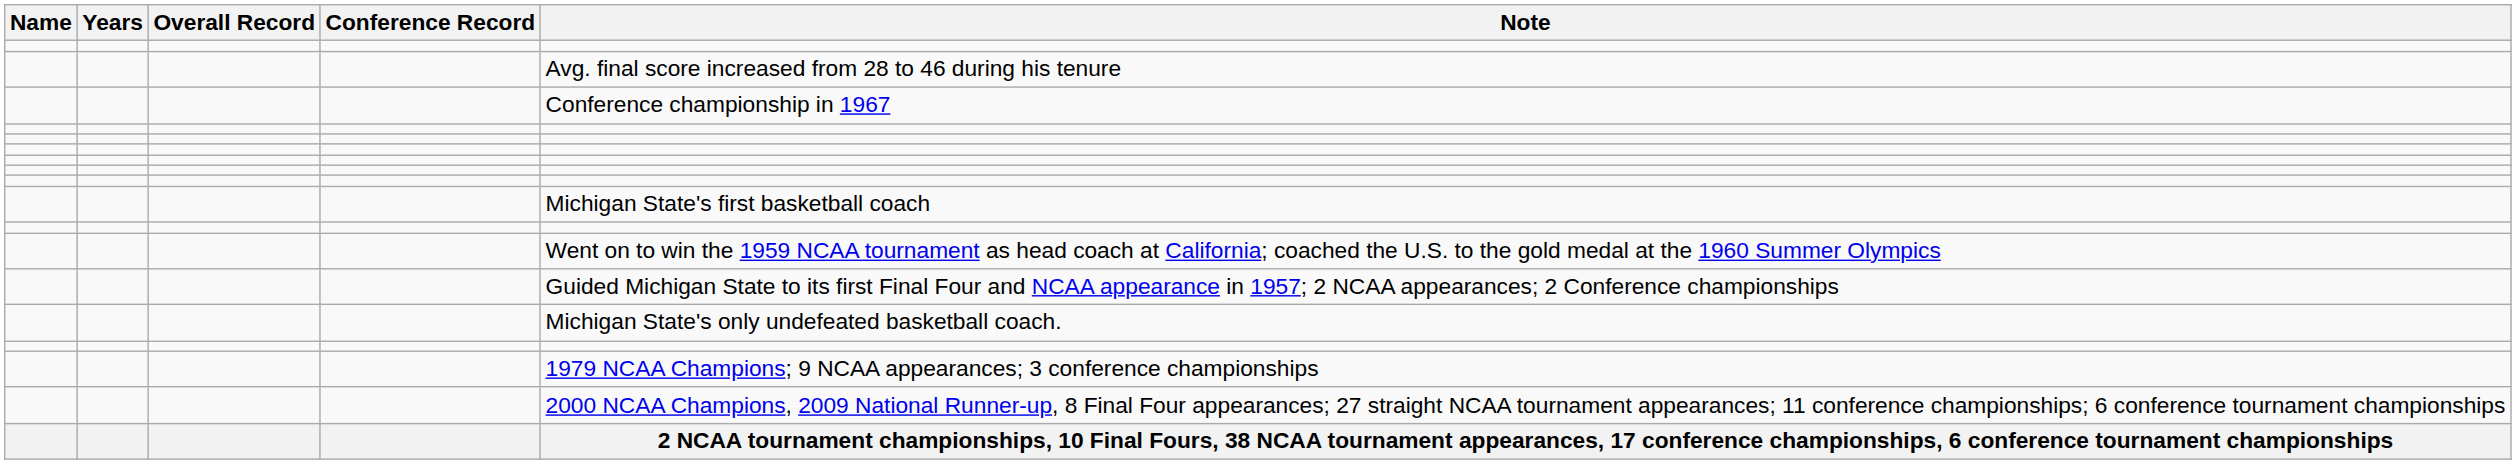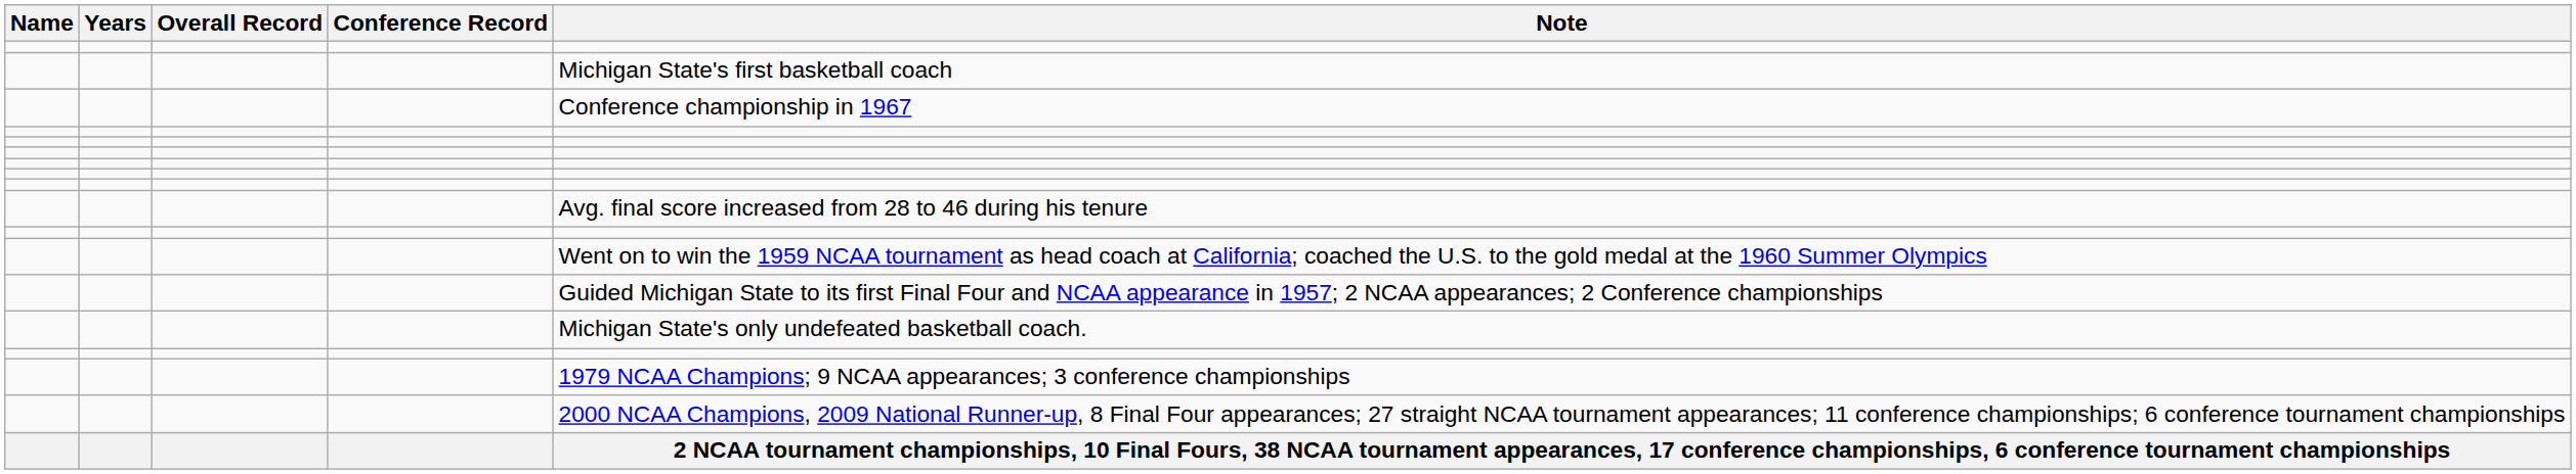row 3 | Note: Avg. final score increased from 28 to 46 during his tenure -> Michigan State's first basketball coach
row 11 | Note: Michigan State's first basketball coach -> Avg. final score increased from 28 to 46 during his tenure
